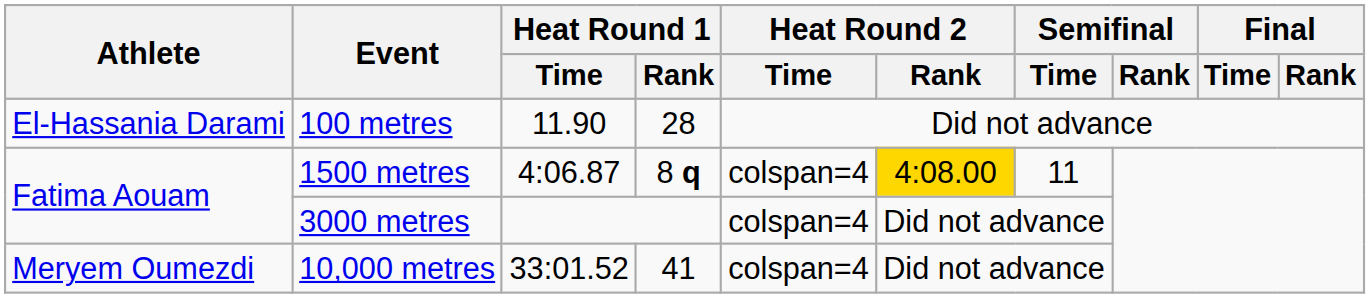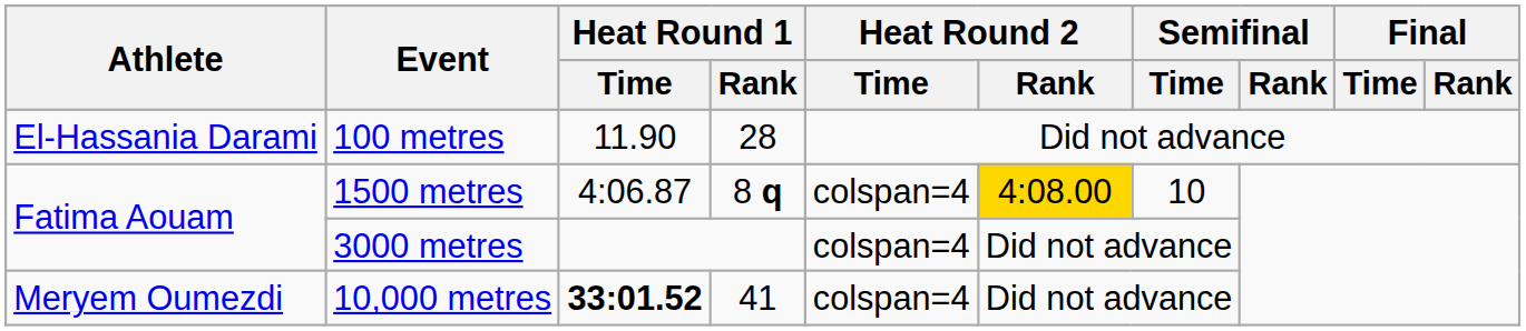1500 metres | Semifinal / Time: 11 -> 10
10,000 metres | Heat Round 1 / Time: normal -> bold
